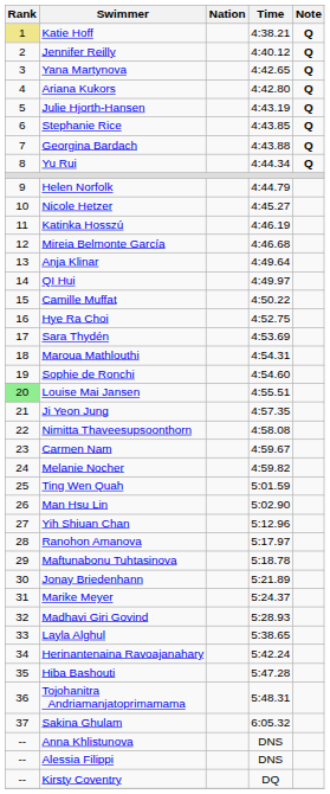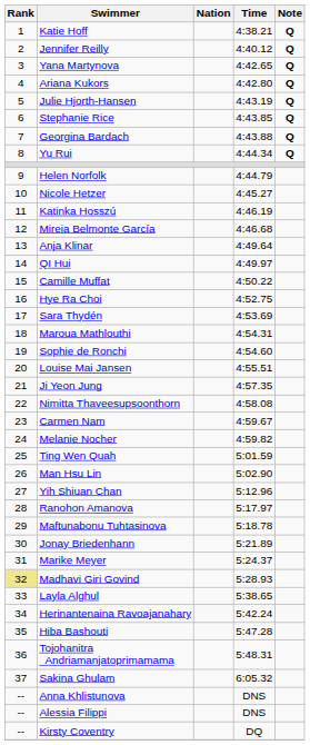Katie Hoff | Rank: khaki background -> no background
Louise Mai Jansen | Rank: lightgreen background -> no background
Madhavi Giri Govind | Rank: no background -> khaki background
